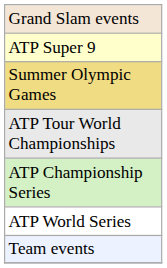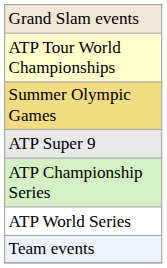row 2 | column 1: ATP Super 9 -> ATP Tour World Championships
row 4 | column 1: ATP Tour World Championships -> ATP Super 9
